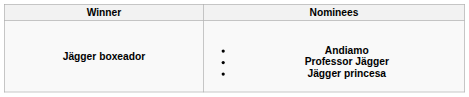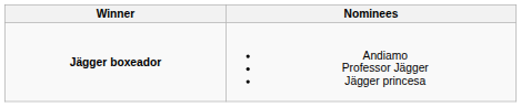Jägger boxeador | Nominees: bold -> normal
